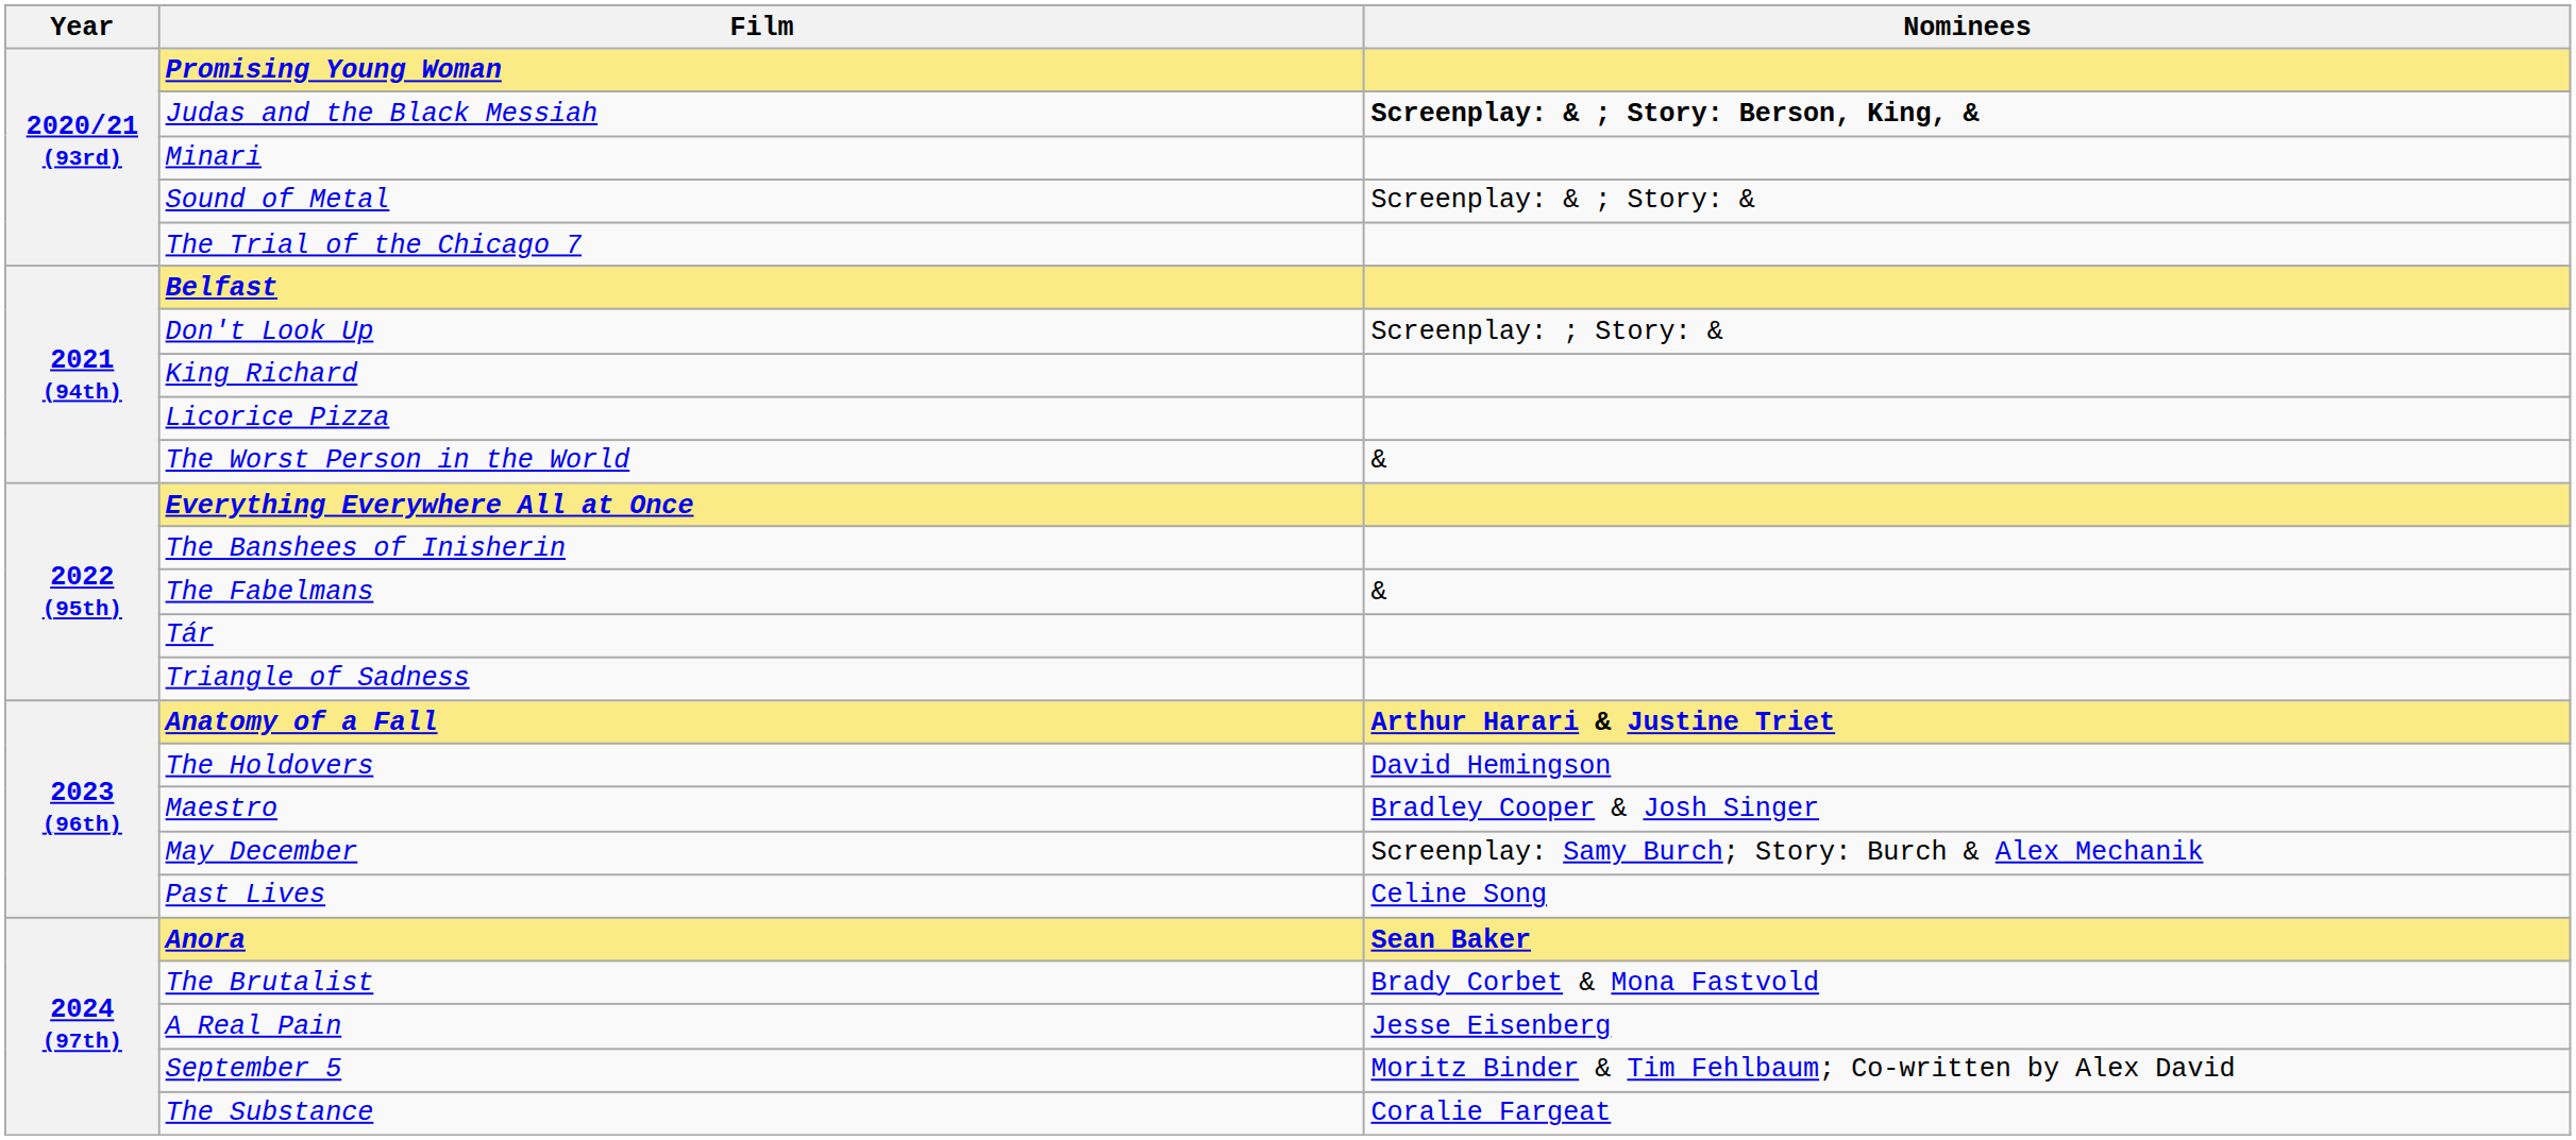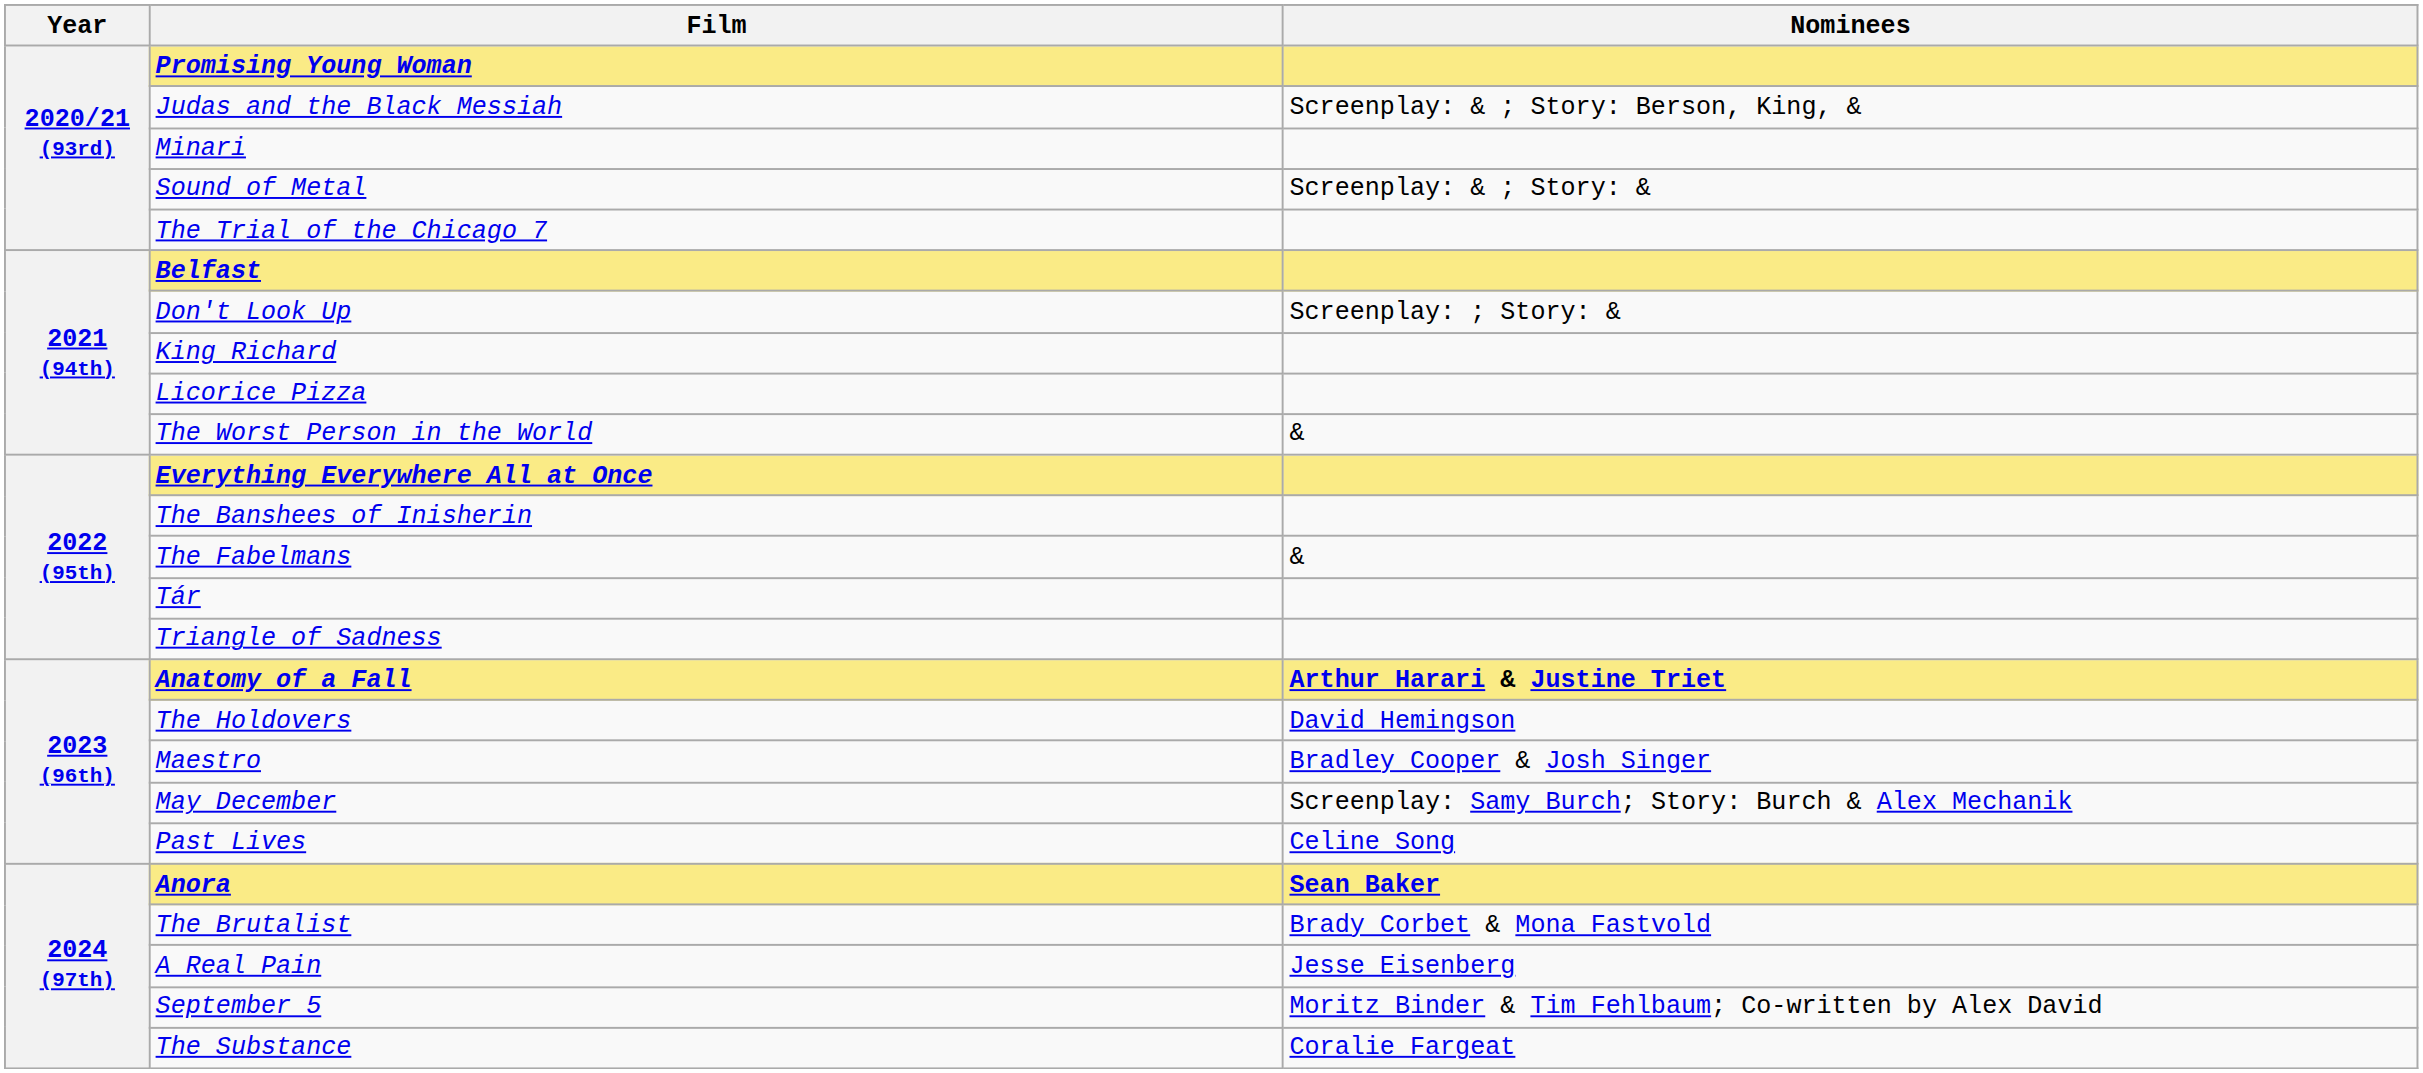Judas and the Black Messiah | Nominees: bold -> normal
